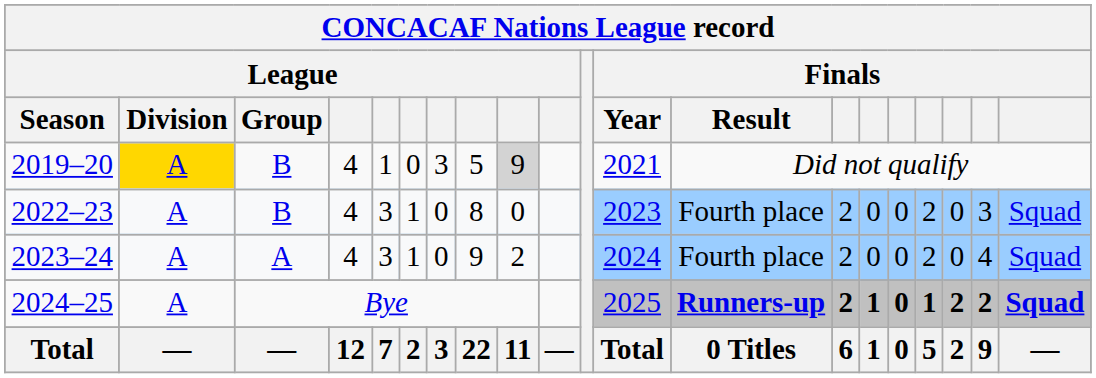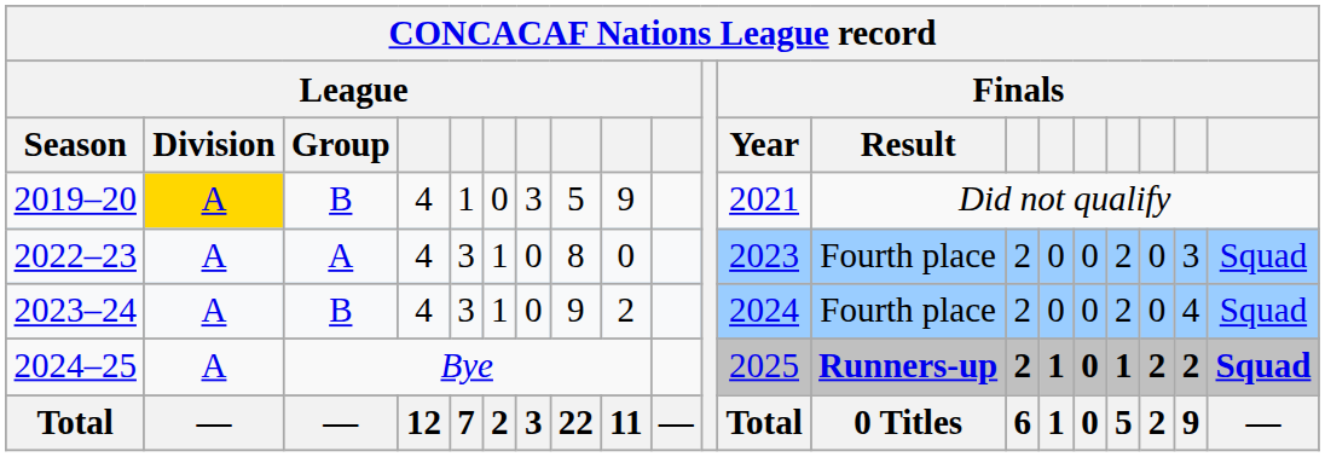2019–20 | column 9: lightgrey background -> no background
2022–23 | League / Group: B -> A
2023–24 | League / Group: A -> B
